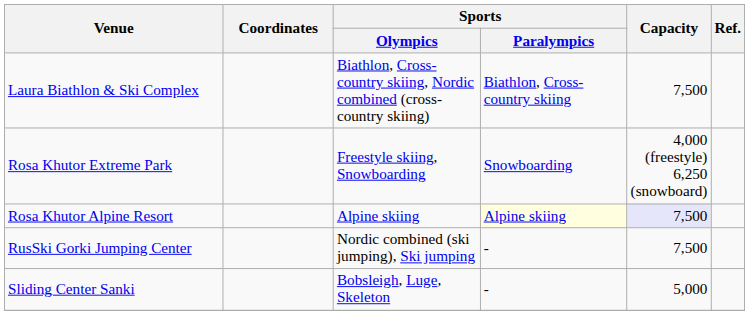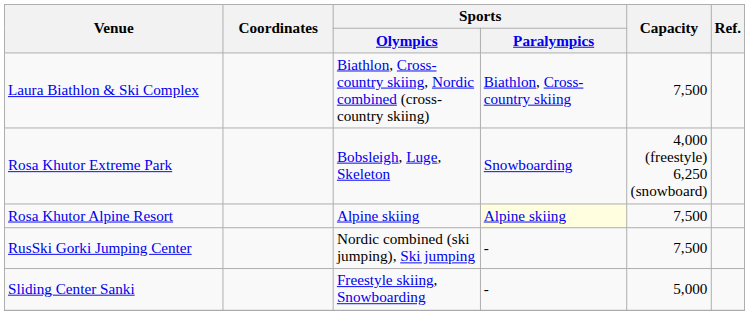Rosa Khutor Extreme Park | Sports / Olympics: Freestyle skiing, Snowboarding -> Bobsleigh, Luge, Skeleton
Rosa Khutor Alpine Resort | Capacity: lavender background -> no background
Sliding Center Sanki | Sports / Olympics: Bobsleigh, Luge, Skeleton -> Freestyle skiing, Snowboarding
